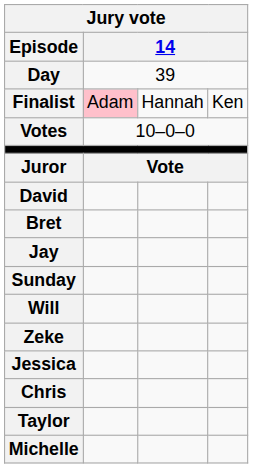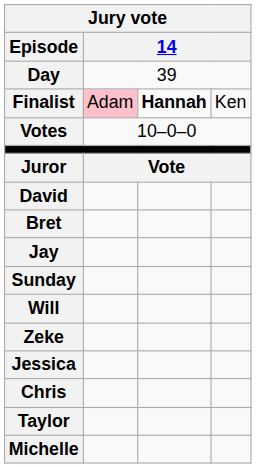Finalist | column 3: normal -> bold
